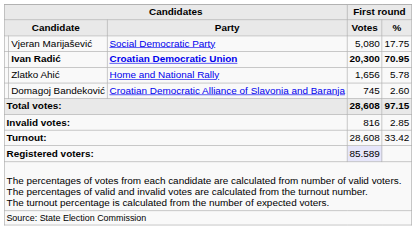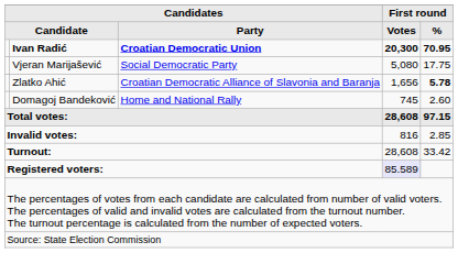rows swapped: Ivan Radić <-> Vjeran Marijašević
Zlatko Ahić | Candidates / Party: Home and National Rally -> Croatian Democratic Alliance of Slavonia and Baranja
Zlatko Ahić | First round / %: normal -> bold
Domagoj Bandeković | Candidates / Party: Croatian Democratic Alliance of Slavonia and Baranja -> Home and National Rally
